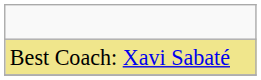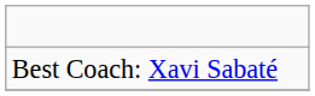row 2 | column 1: khaki background -> no background
